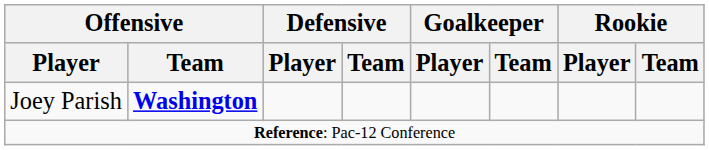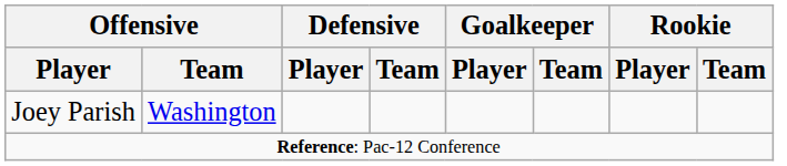Joey Parish | Offensive / Team: bold -> normal
